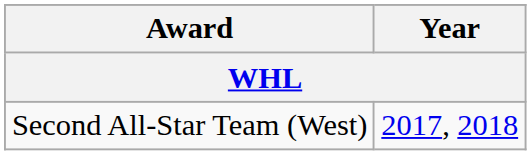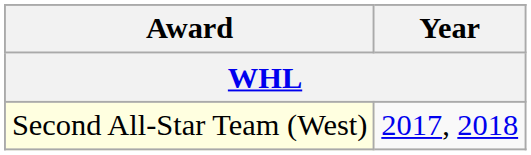row 3 | Award: no background -> lightyellow background
